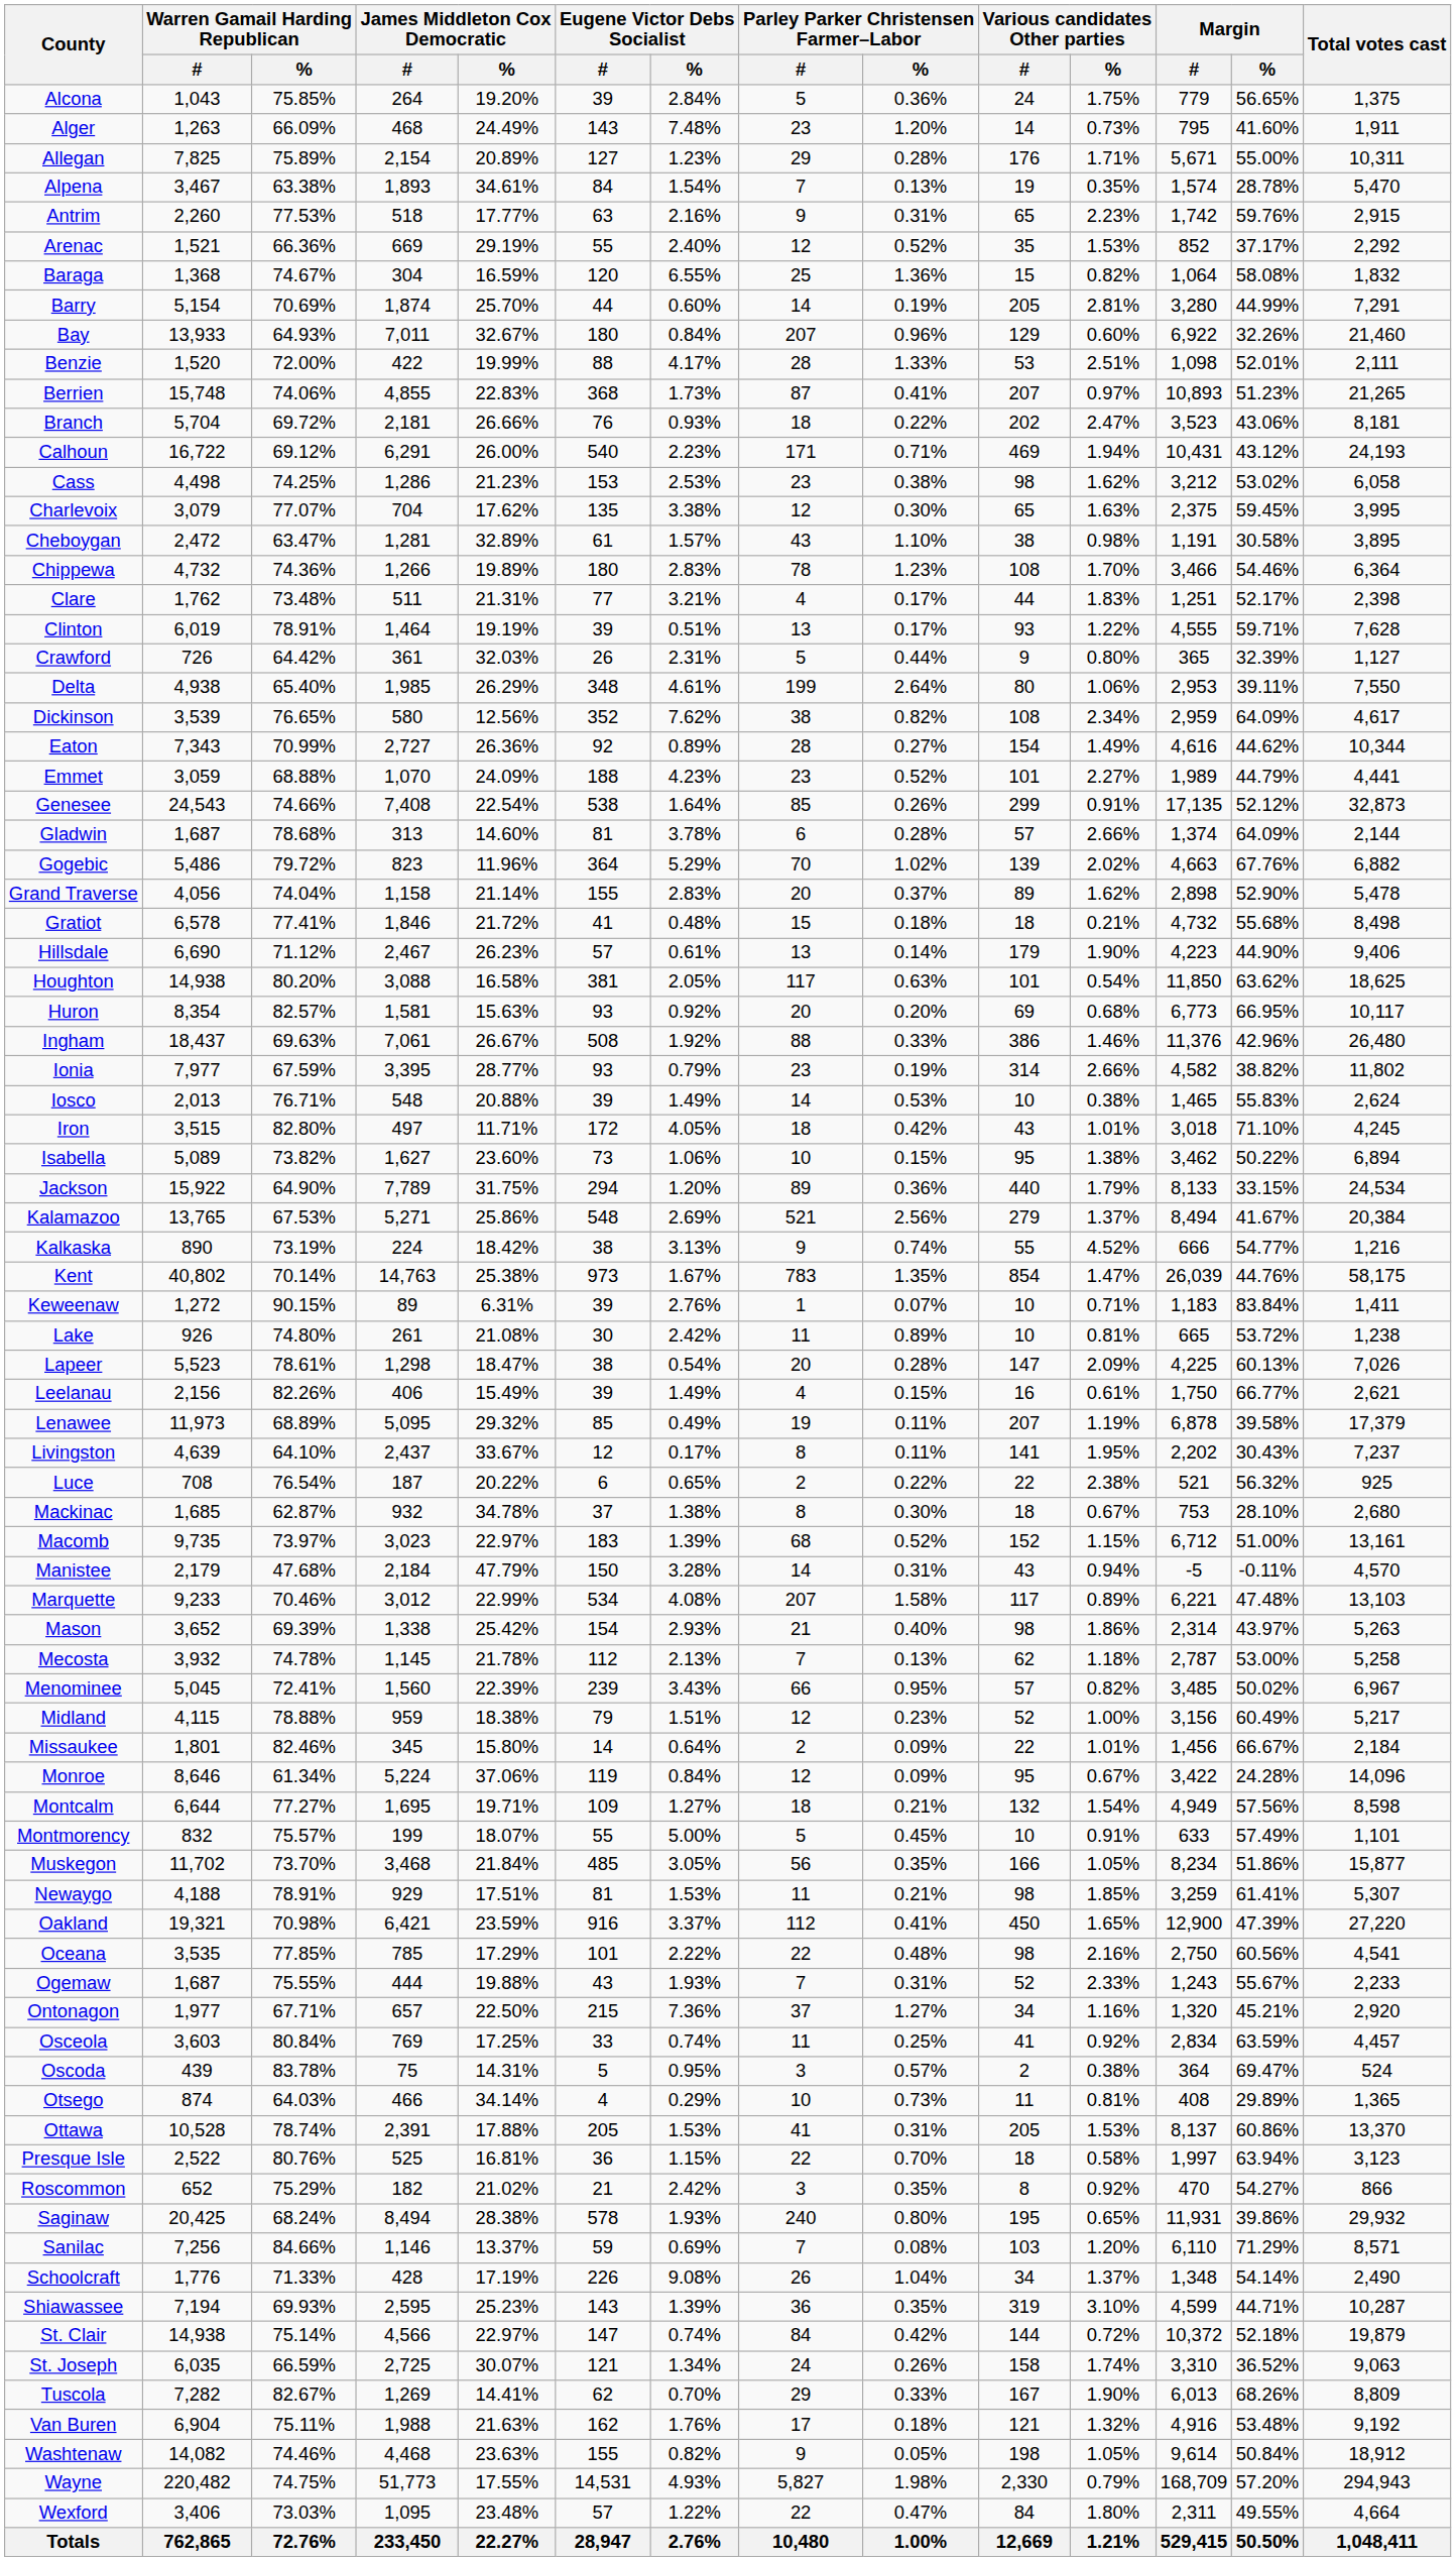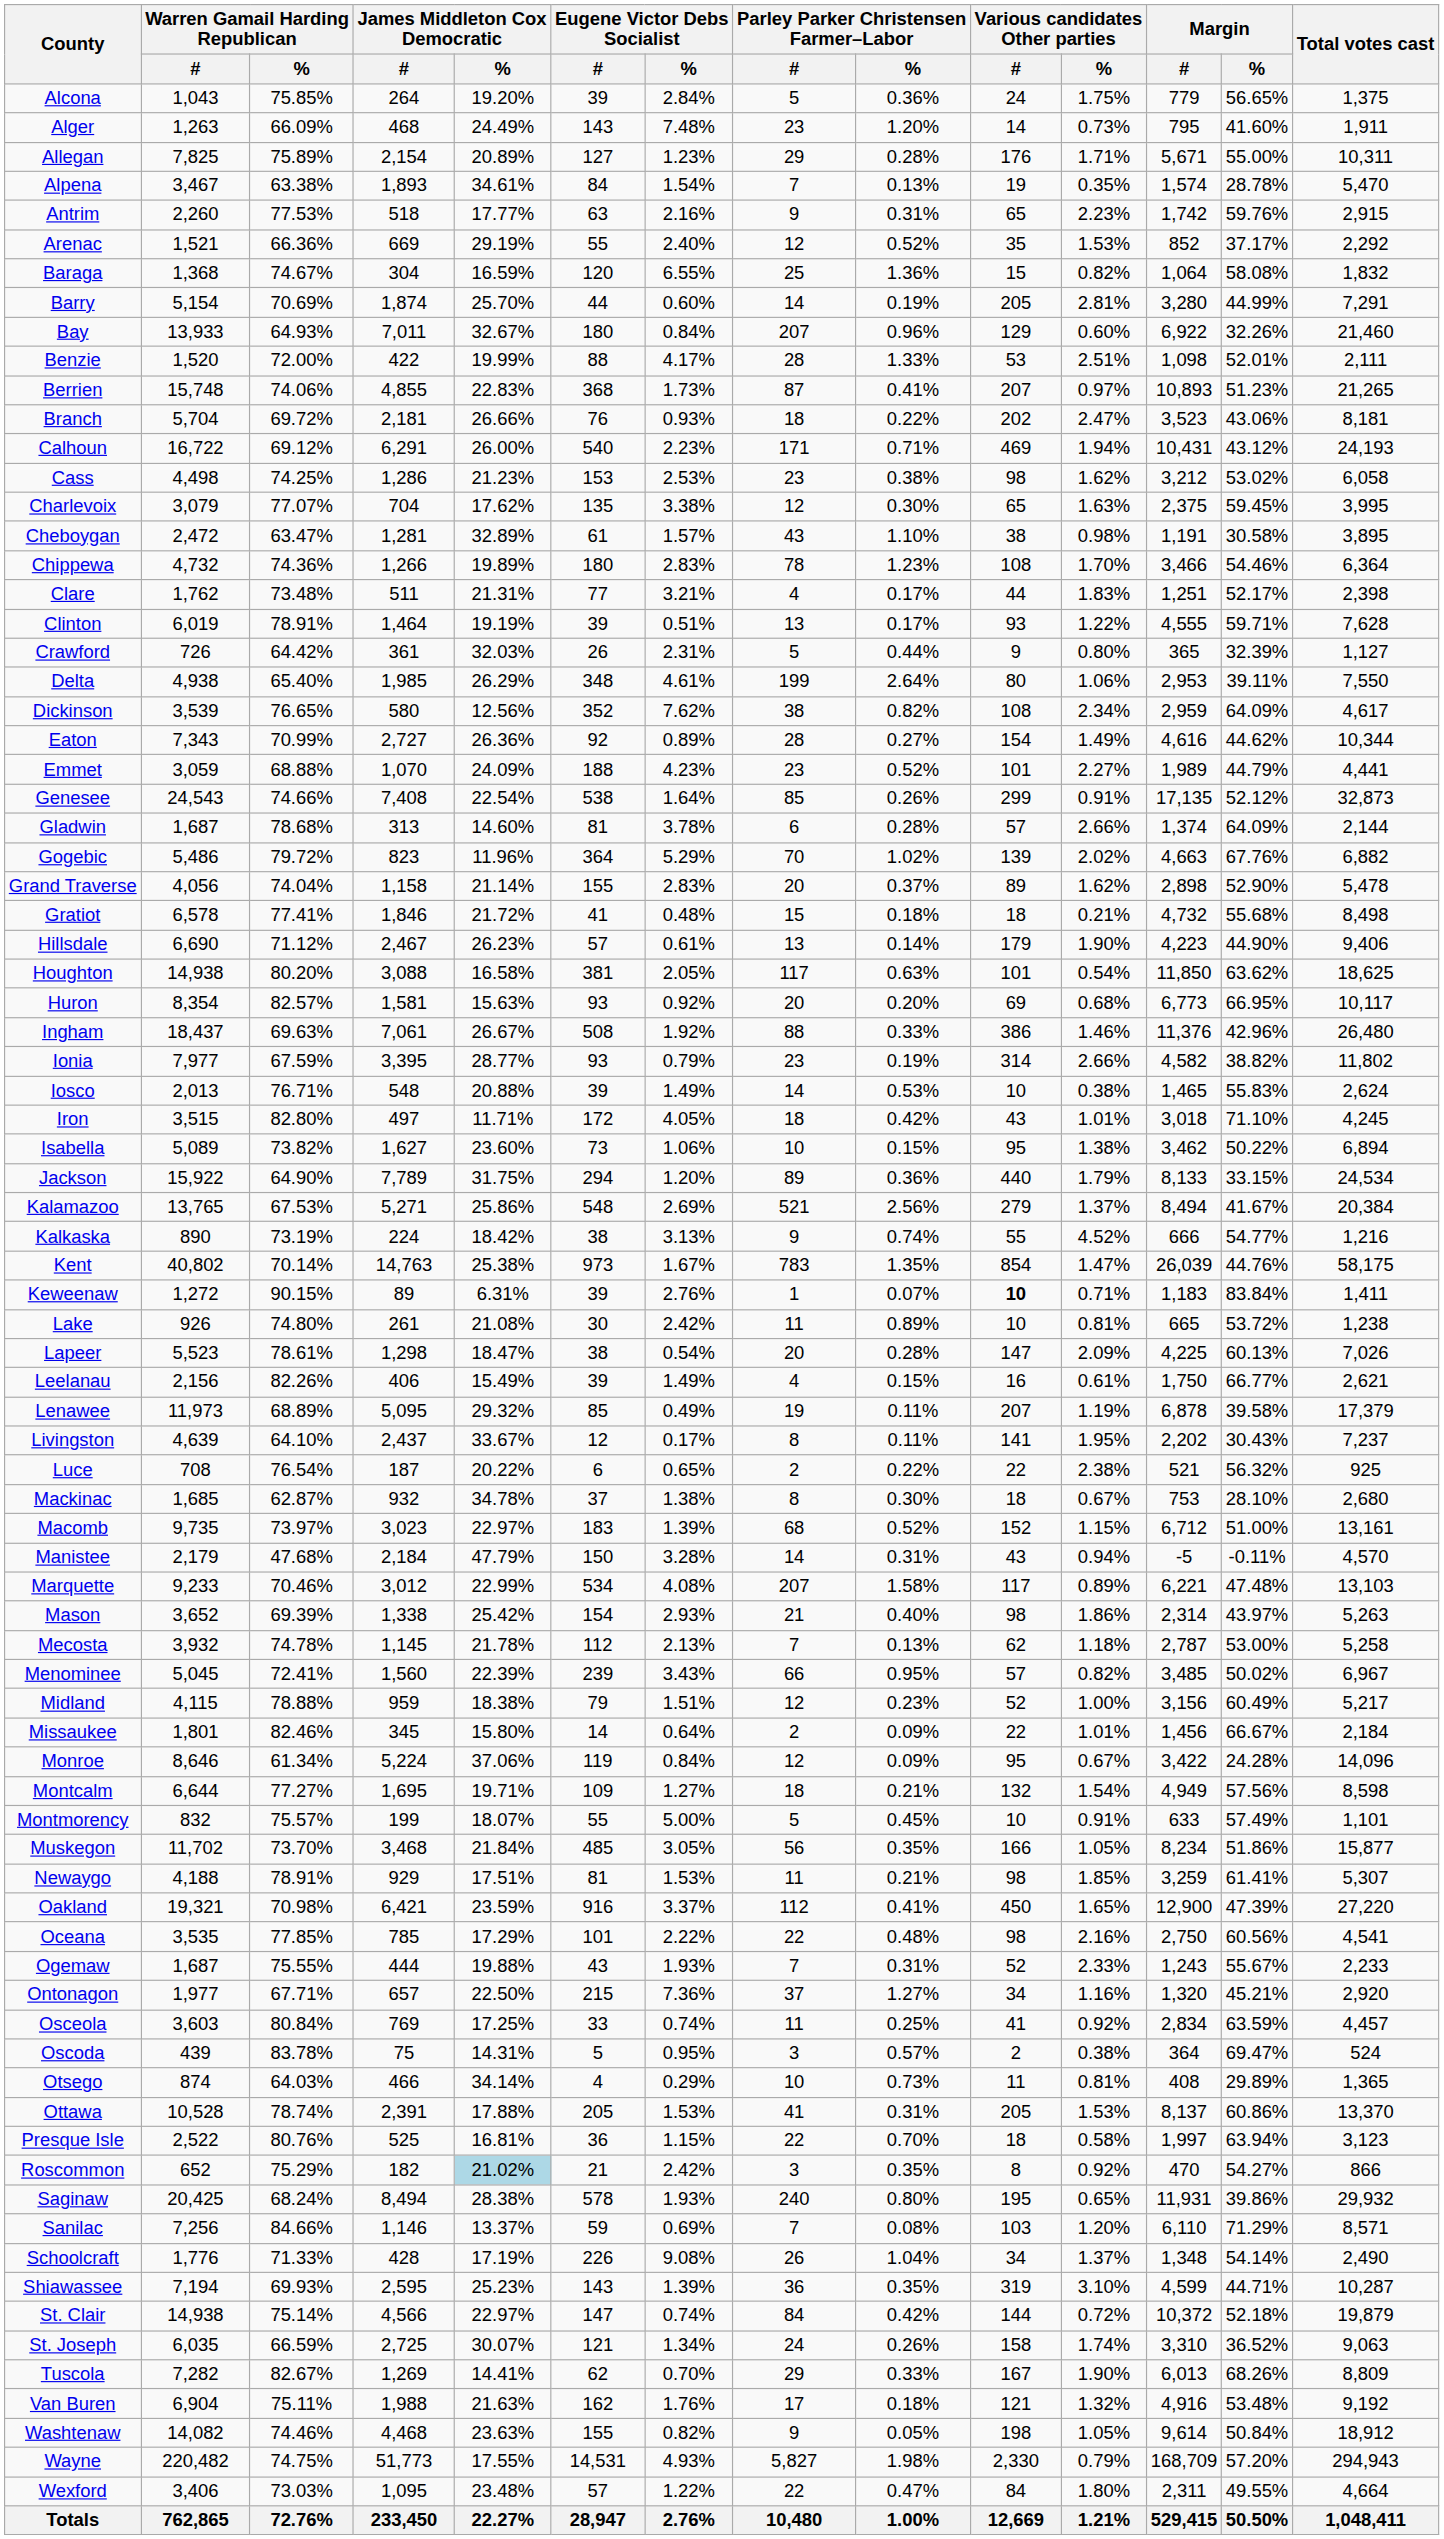Keweenaw | Various candidates Other parties / #: normal -> bold
Roscommon | James Middleton Cox Democratic / %: no background -> lightblue background
